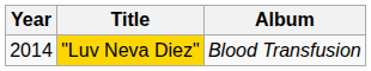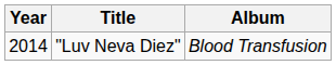"Luv Neva Diez" | Title: gold background -> no background
